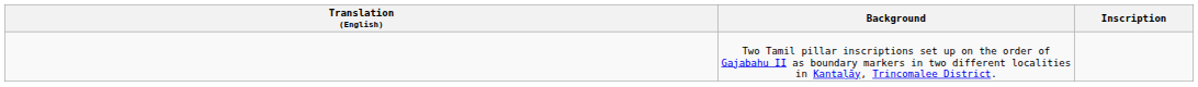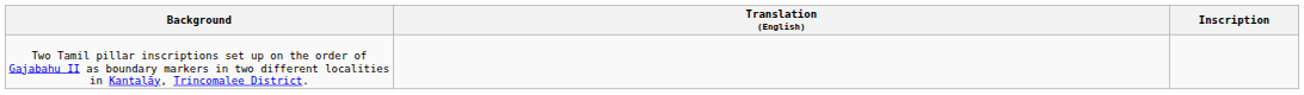columns swapped: Background <-> Translation (English)
